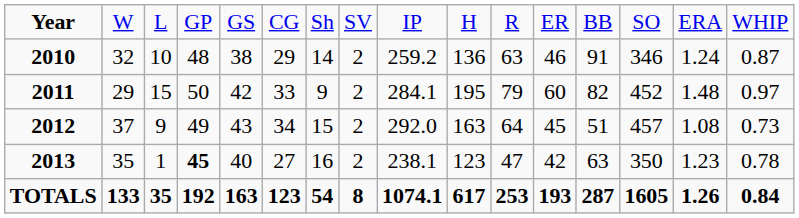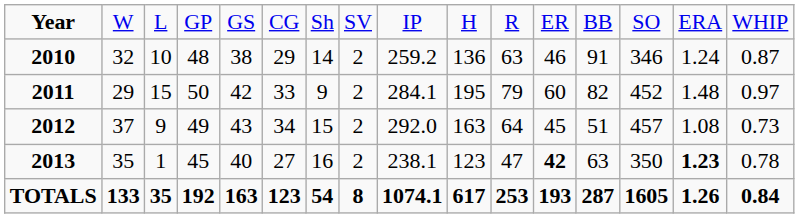2013 | column 4: bold -> normal
2013 | column 12: normal -> bold
2013 | column 15: normal -> bold
